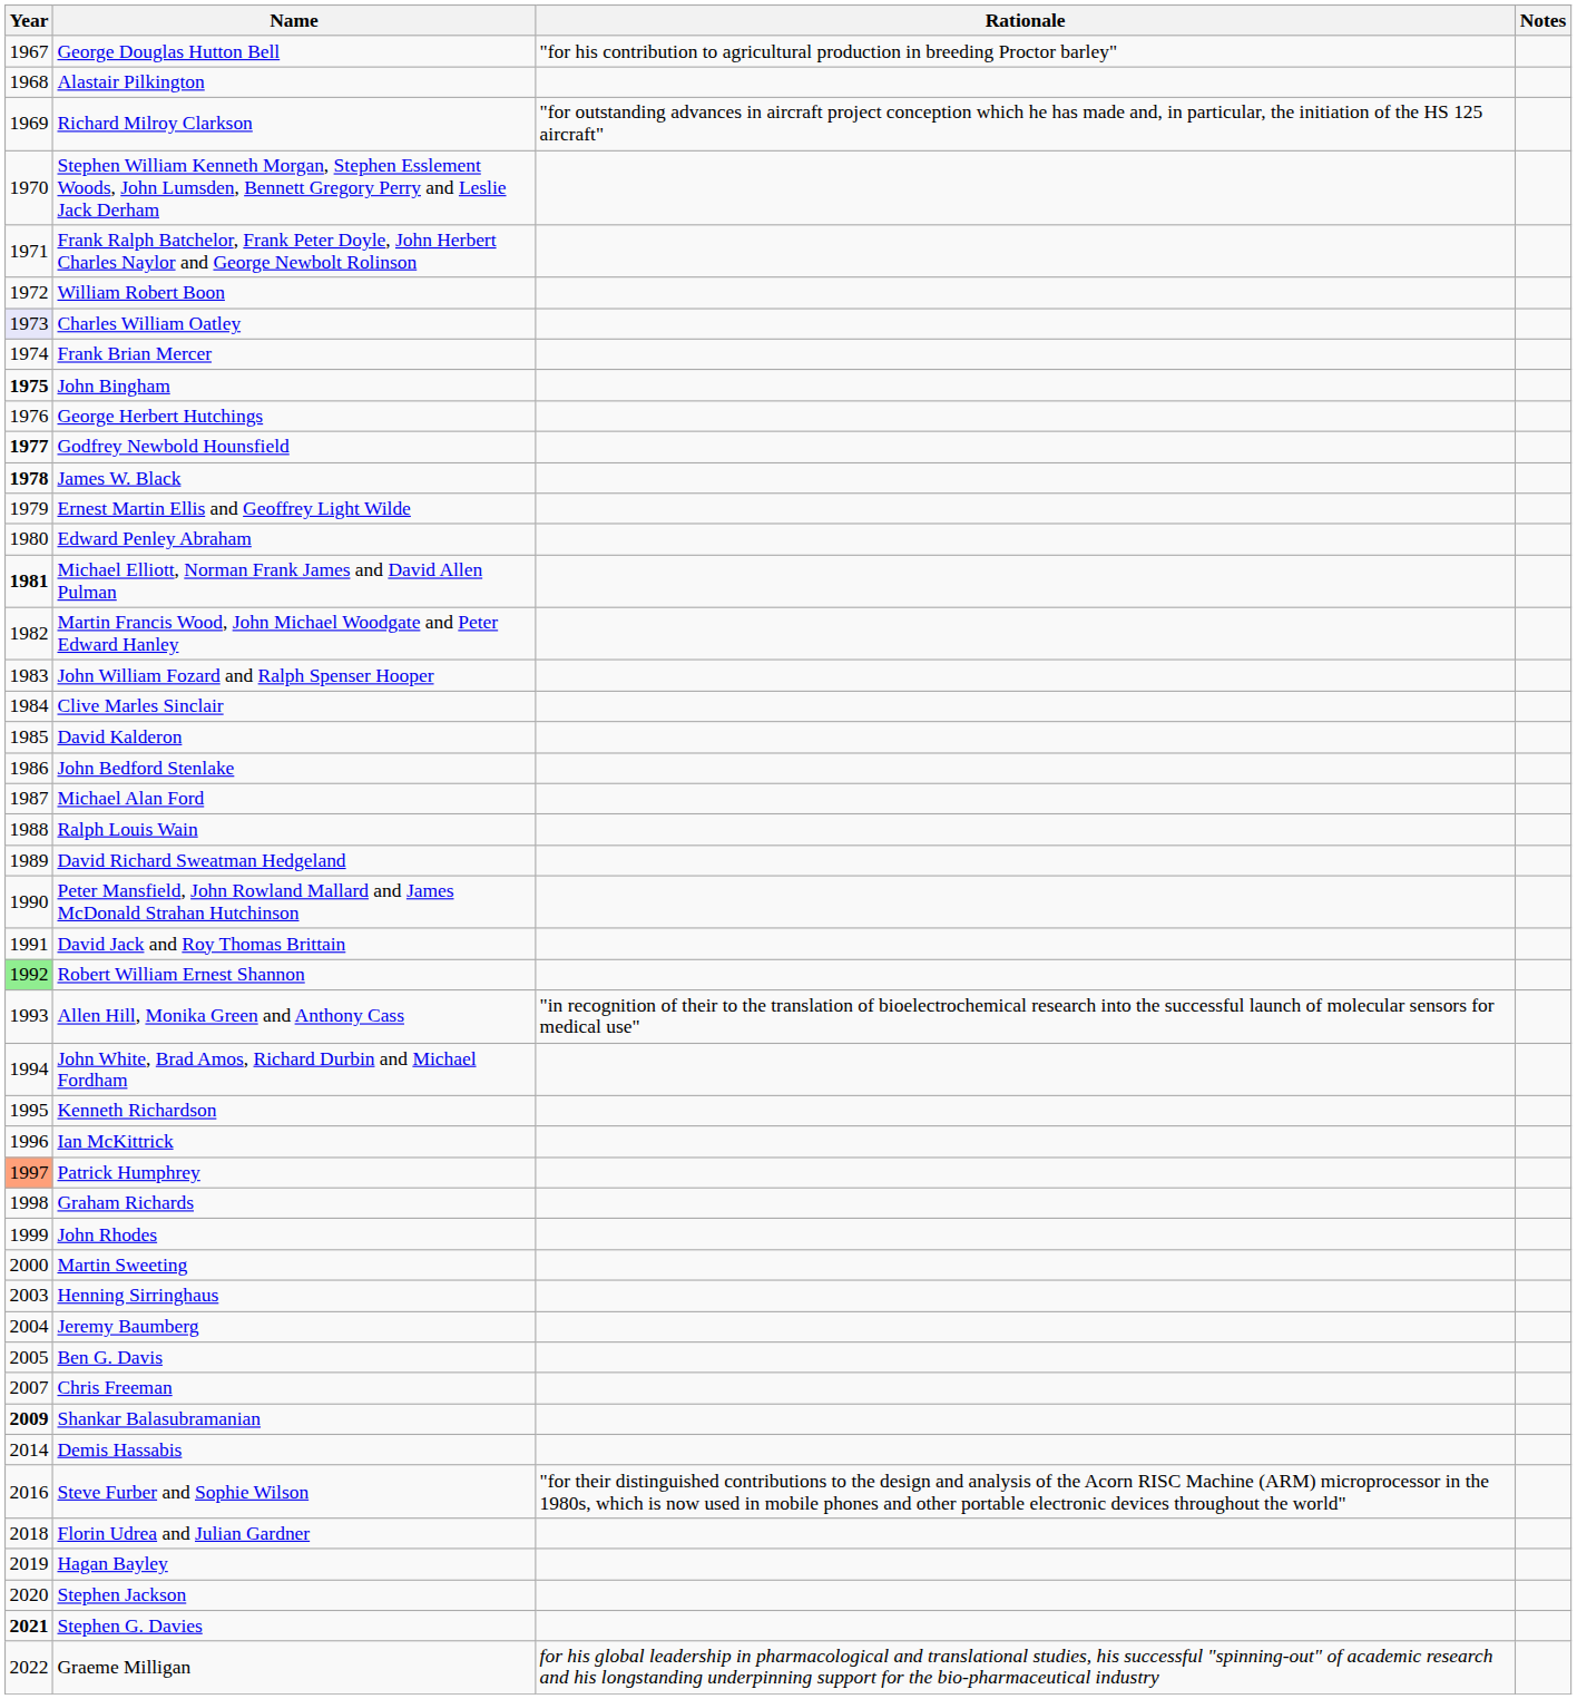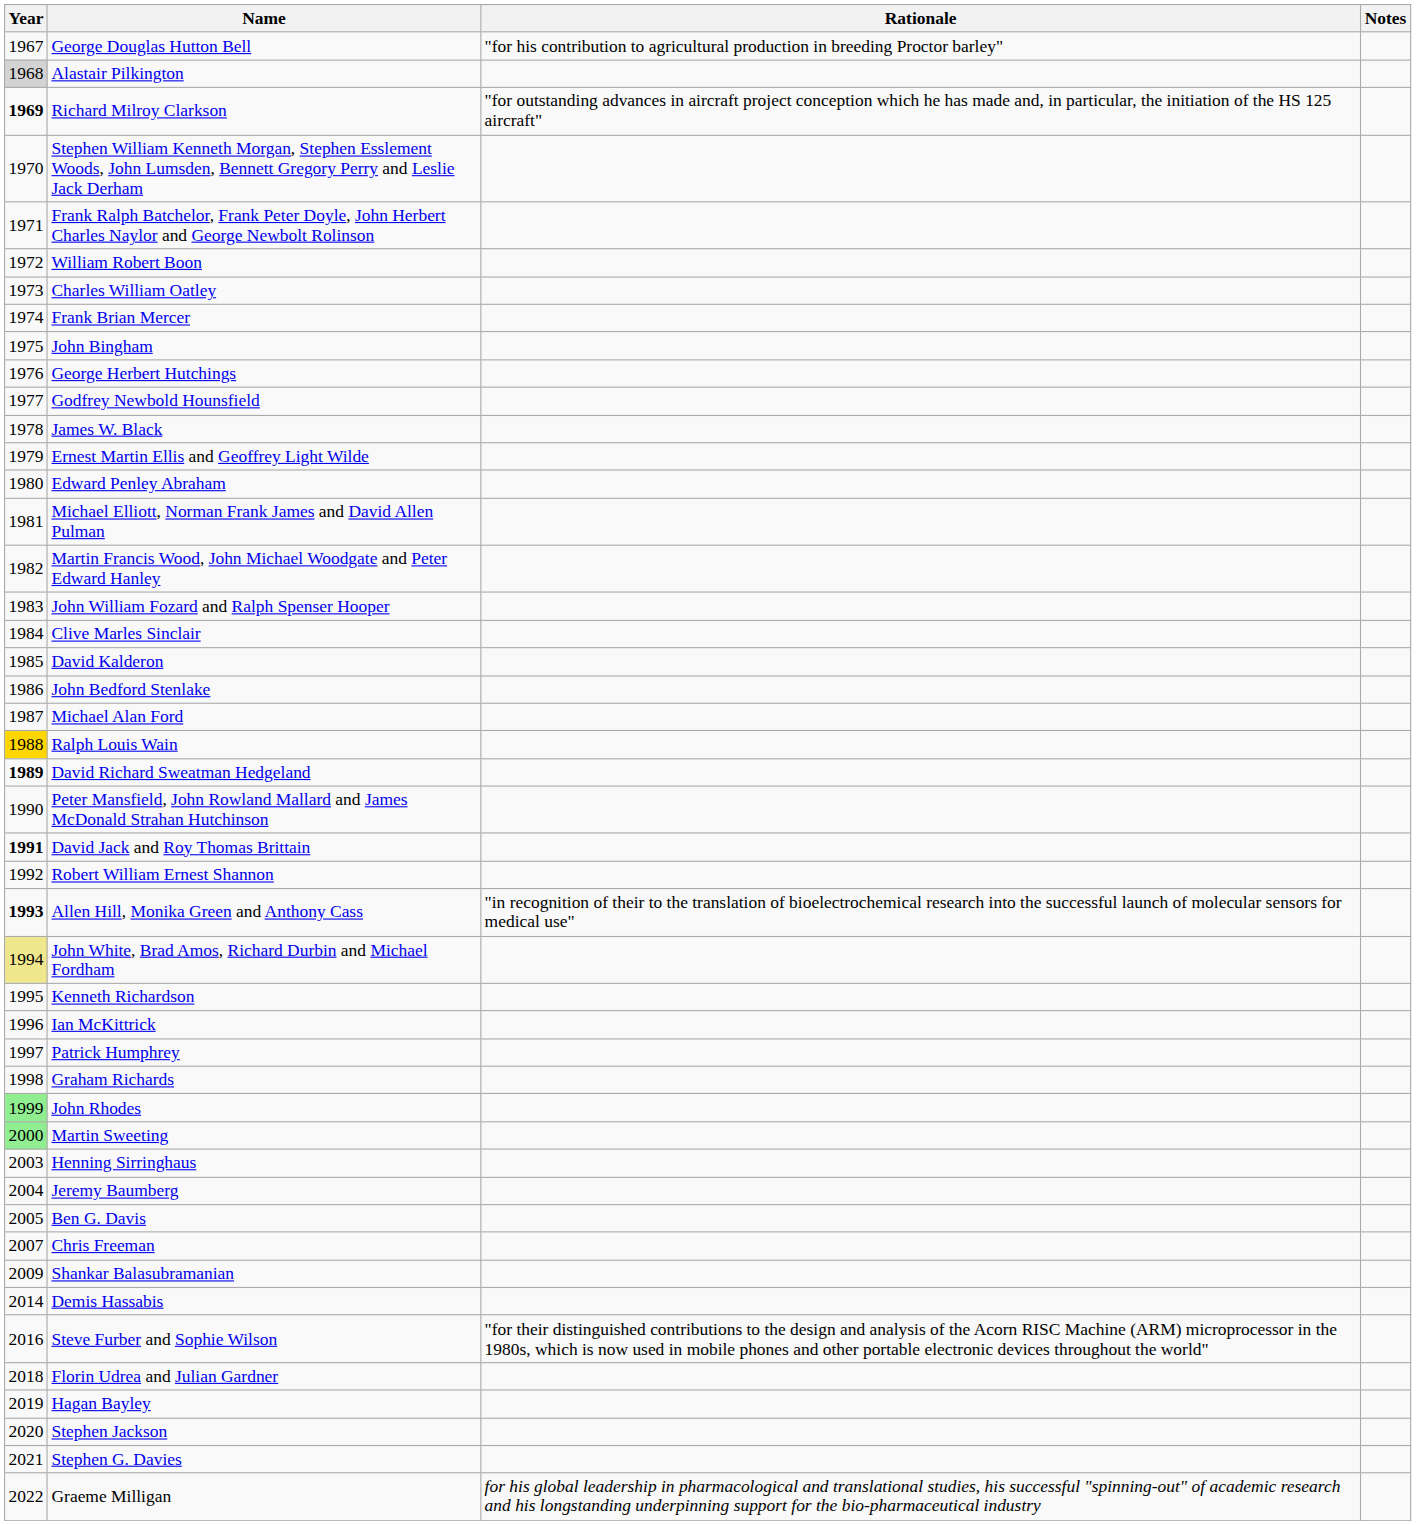Alastair Pilkington | Year: no background -> lightgrey background
Richard Milroy Clarkson | Year: normal -> bold
Charles William Oatley | Year: lavender background -> no background
John Bingham | Year: bold -> normal
Godfrey Newbold Hounsfield | Year: bold -> normal
James W. Black | Year: bold -> normal
Michael Elliott, Norman Frank James and David Allen Pulman | Year: bold -> normal
Ralph Louis Wain | Year: no background -> gold background
David Richard Sweatman Hedgeland | Year: normal -> bold
David Jack and Roy Thomas Brittain | Year: normal -> bold
Robert William Ernest Shannon | Year: lightgreen background -> no background
Allen Hill, Monika Green and Anthony Cass | Year: normal -> bold
John White, Brad Amos, Richard Durbin and Michael Fordham | Year: no background -> khaki background
Patrick Humphrey | Year: lightsalmon background -> no background
John Rhodes | Year: no background -> lightgreen background
Martin Sweeting | Year: no background -> lightgreen background
Shankar Balasubramanian | Year: bold -> normal
Stephen G. Davies | Year: bold -> normal
